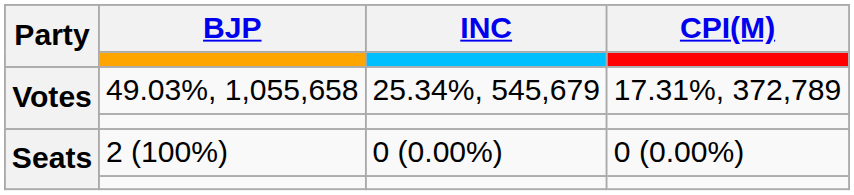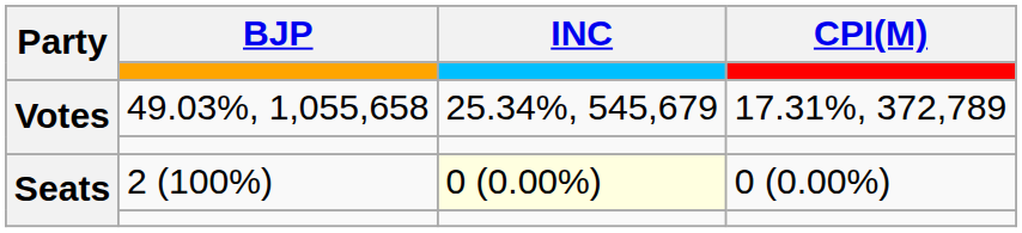Seats / 2 (100%) | INC: no background -> lightyellow background
